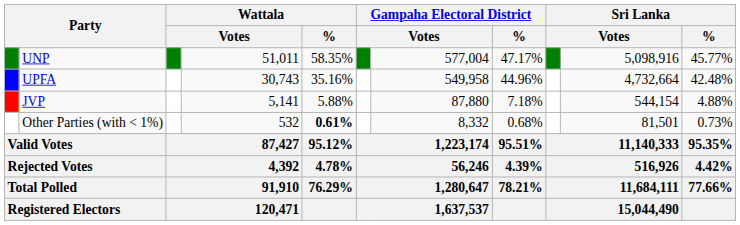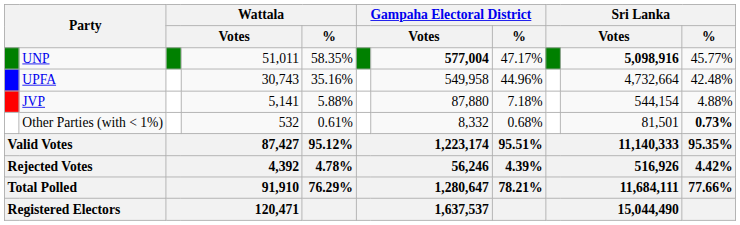UNP | column 7: normal -> bold
UNP | column 10: normal -> bold
Other Parties (with < 1%) | Wattala / %: bold -> normal
Other Parties (with < 1%) | Sri Lanka / %: normal -> bold
